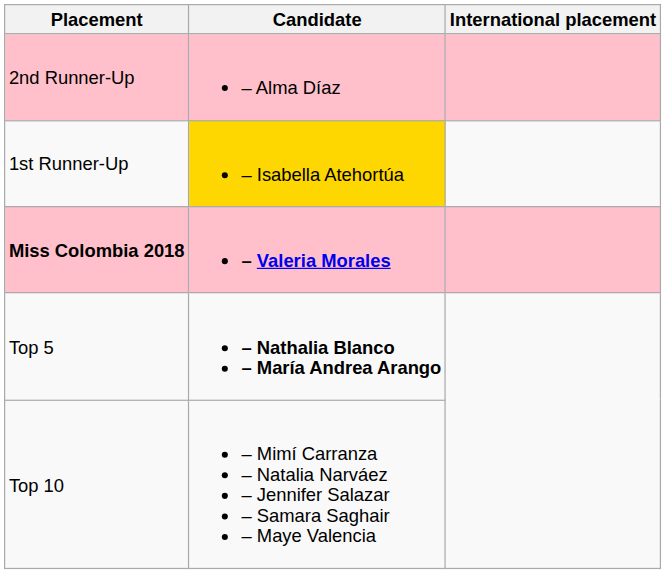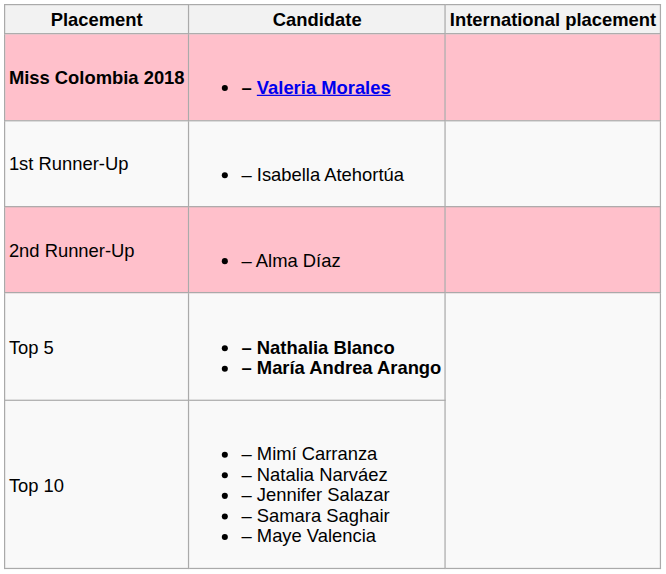rows swapped: Miss Colombia 2018 <-> 2nd Runner-Up
1st Runner-Up | Candidate: gold background -> no background
